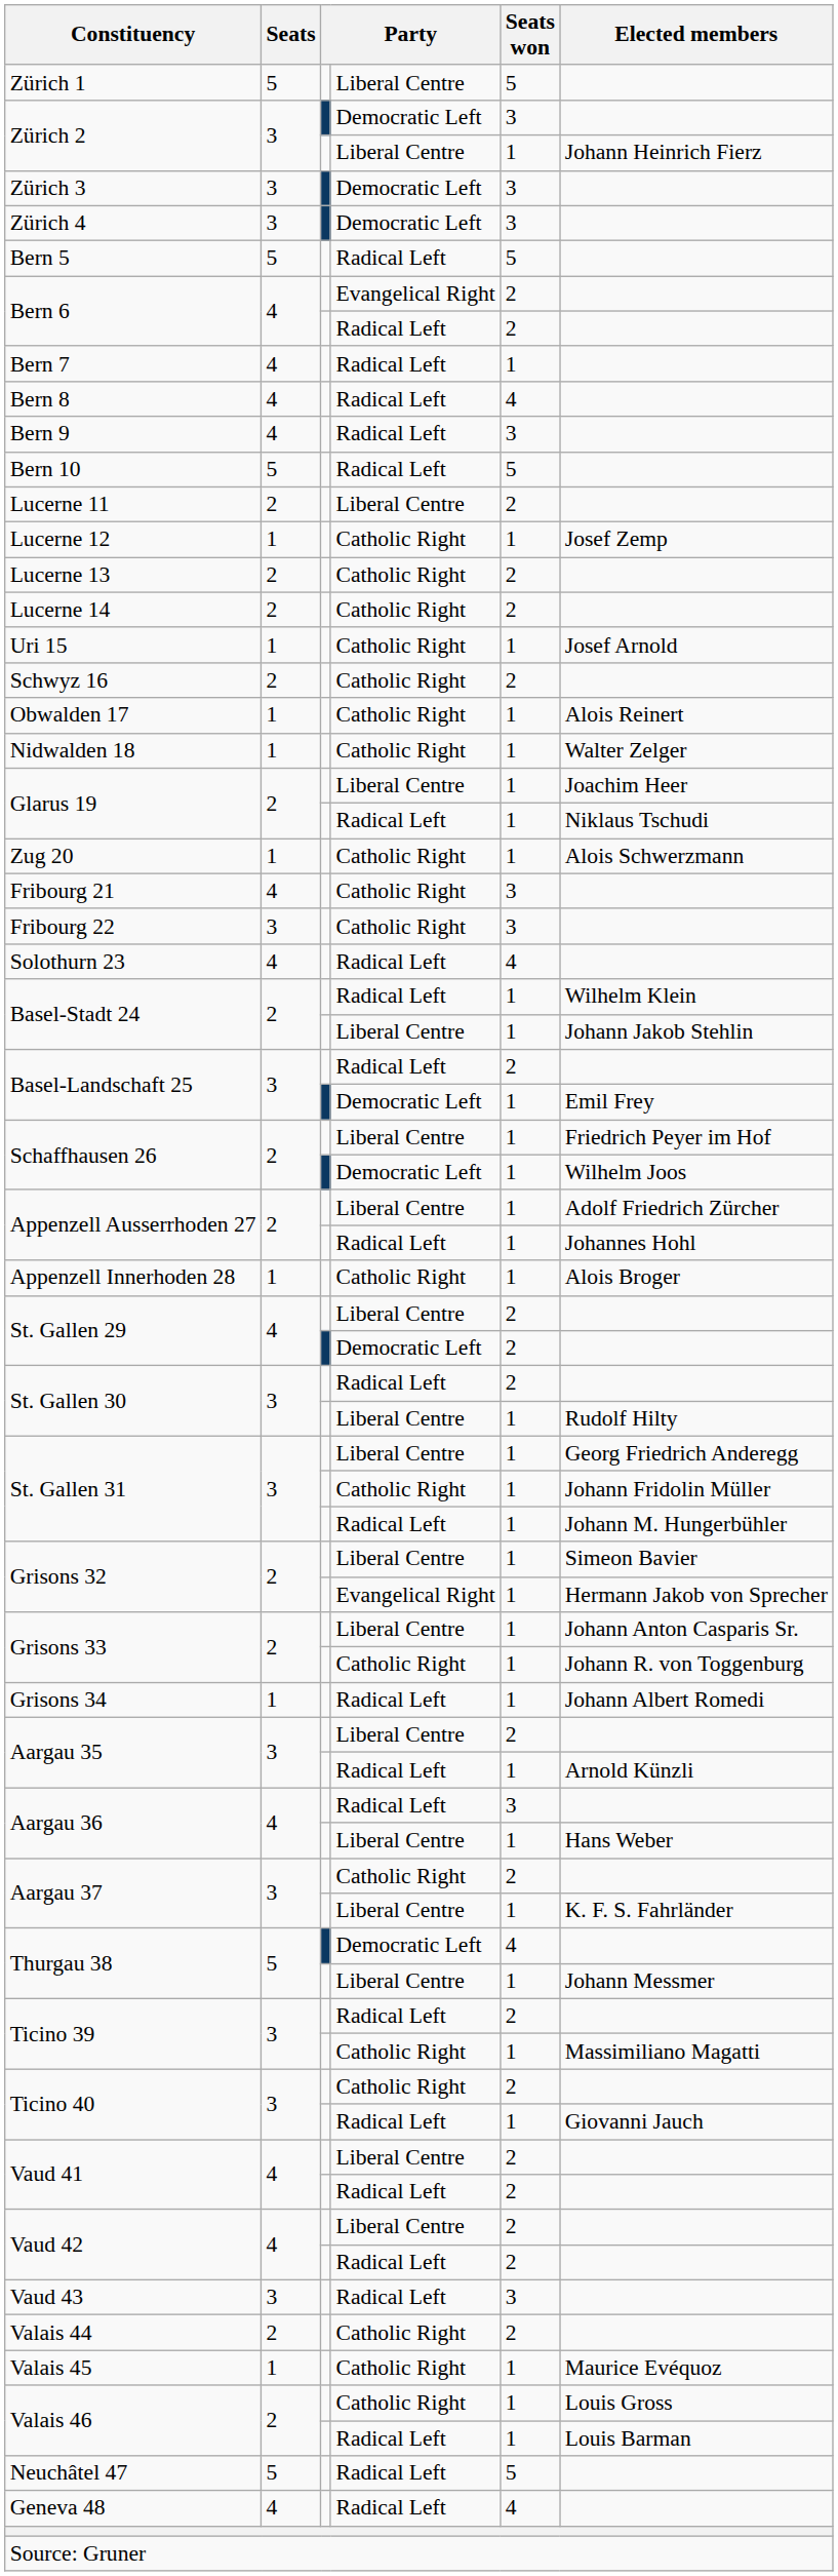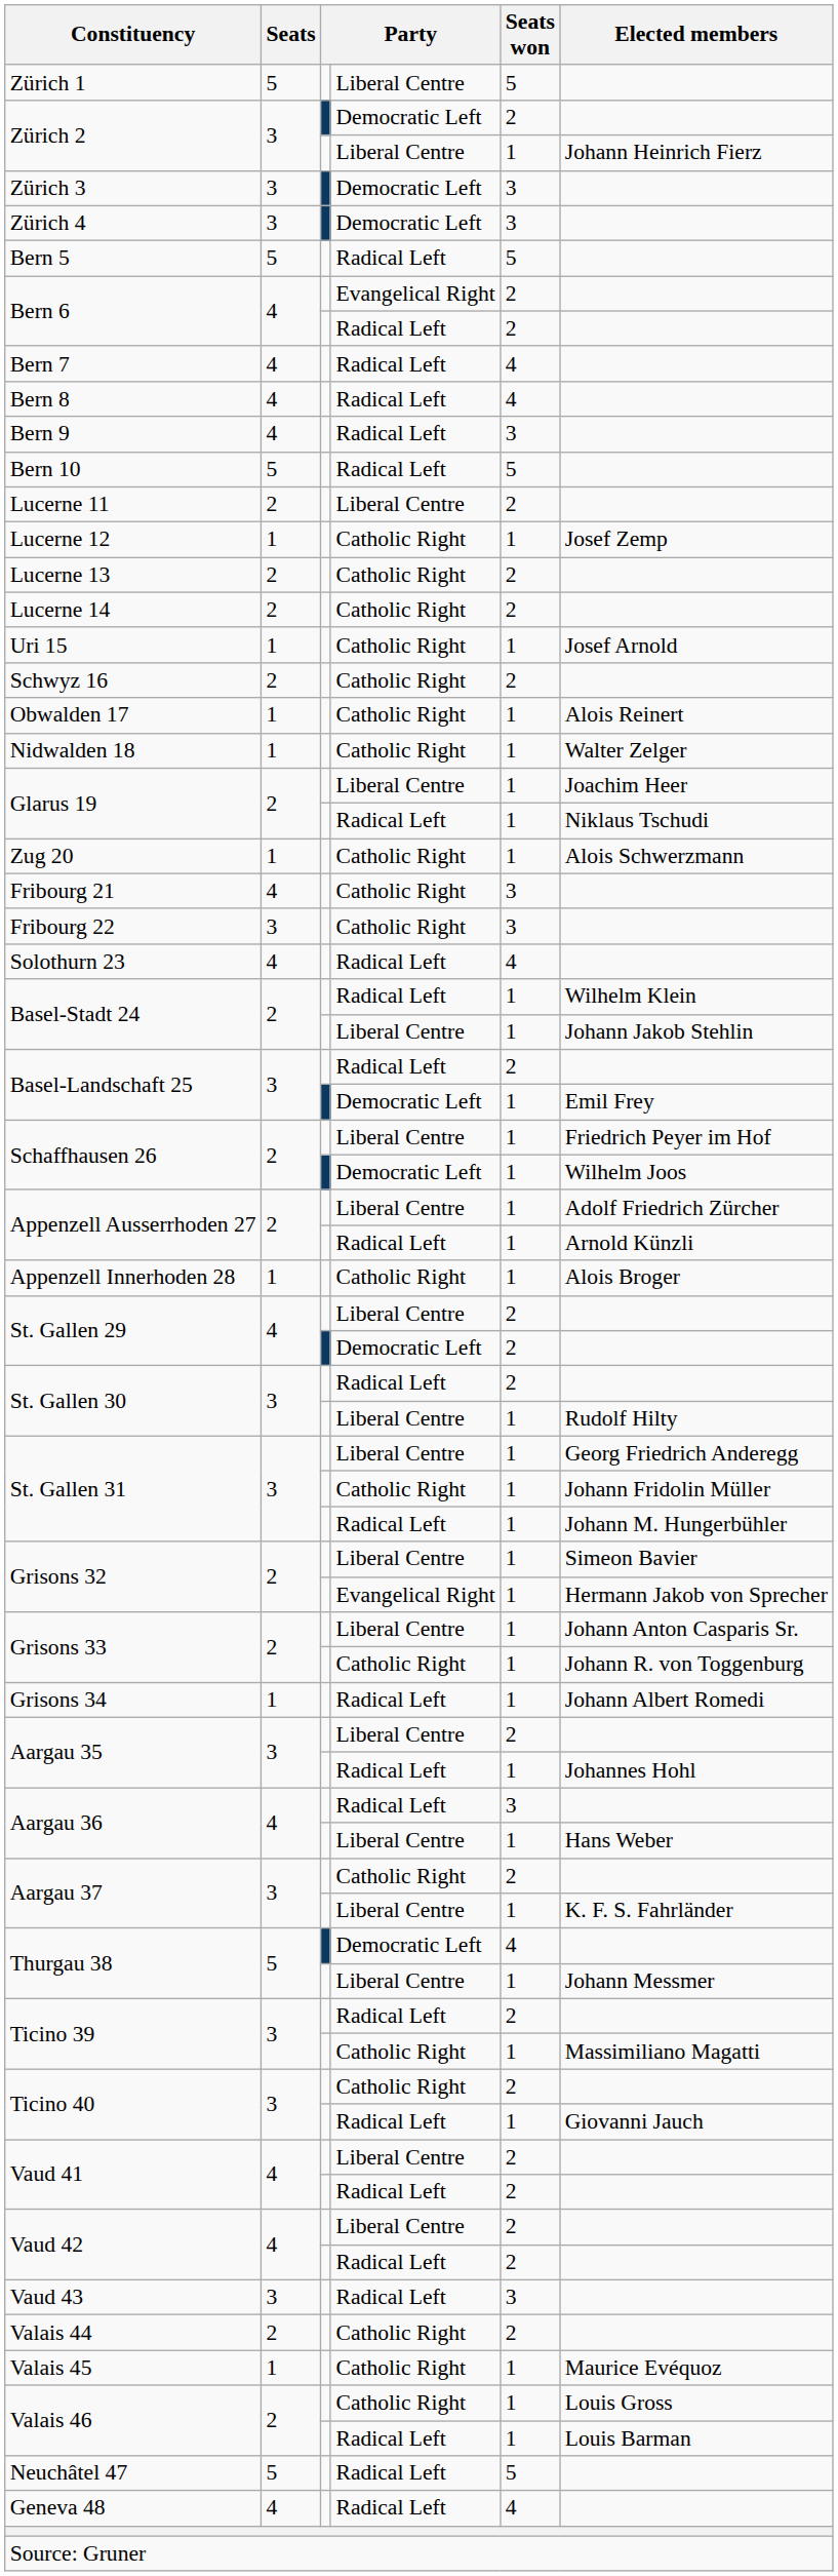Zürich 2 / Democratic Left | Seats won: 3 -> 2
Bern 7 | Seats won: 1 -> 4
Appenzell Ausserrhoden 27 / Radical Left | Elected members: Johannes Hohl -> Arnold Künzli
Aargau 35 / Radical Left | Elected members: Arnold Künzli -> Johannes Hohl
